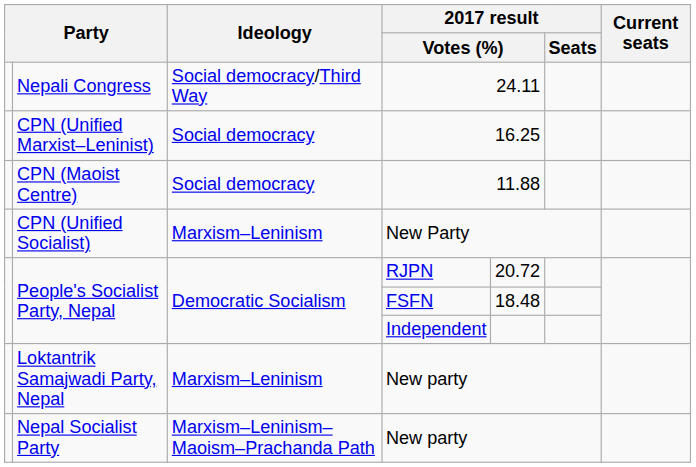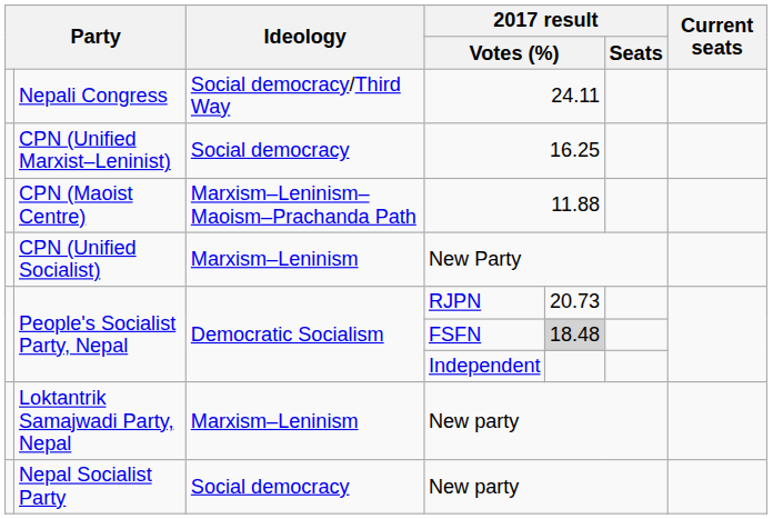11.88 | Ideology: Social democracy -> Marxism–Leninism–Maoism–Prachanda Path
RJPN | column 5: 20.72 -> 20.73
FSFN | column 5: no background -> lightgrey background
Nepal Socialist Party / New party | Ideology: Marxism–Leninism–Maoism–Prachanda Path -> Social democracy
